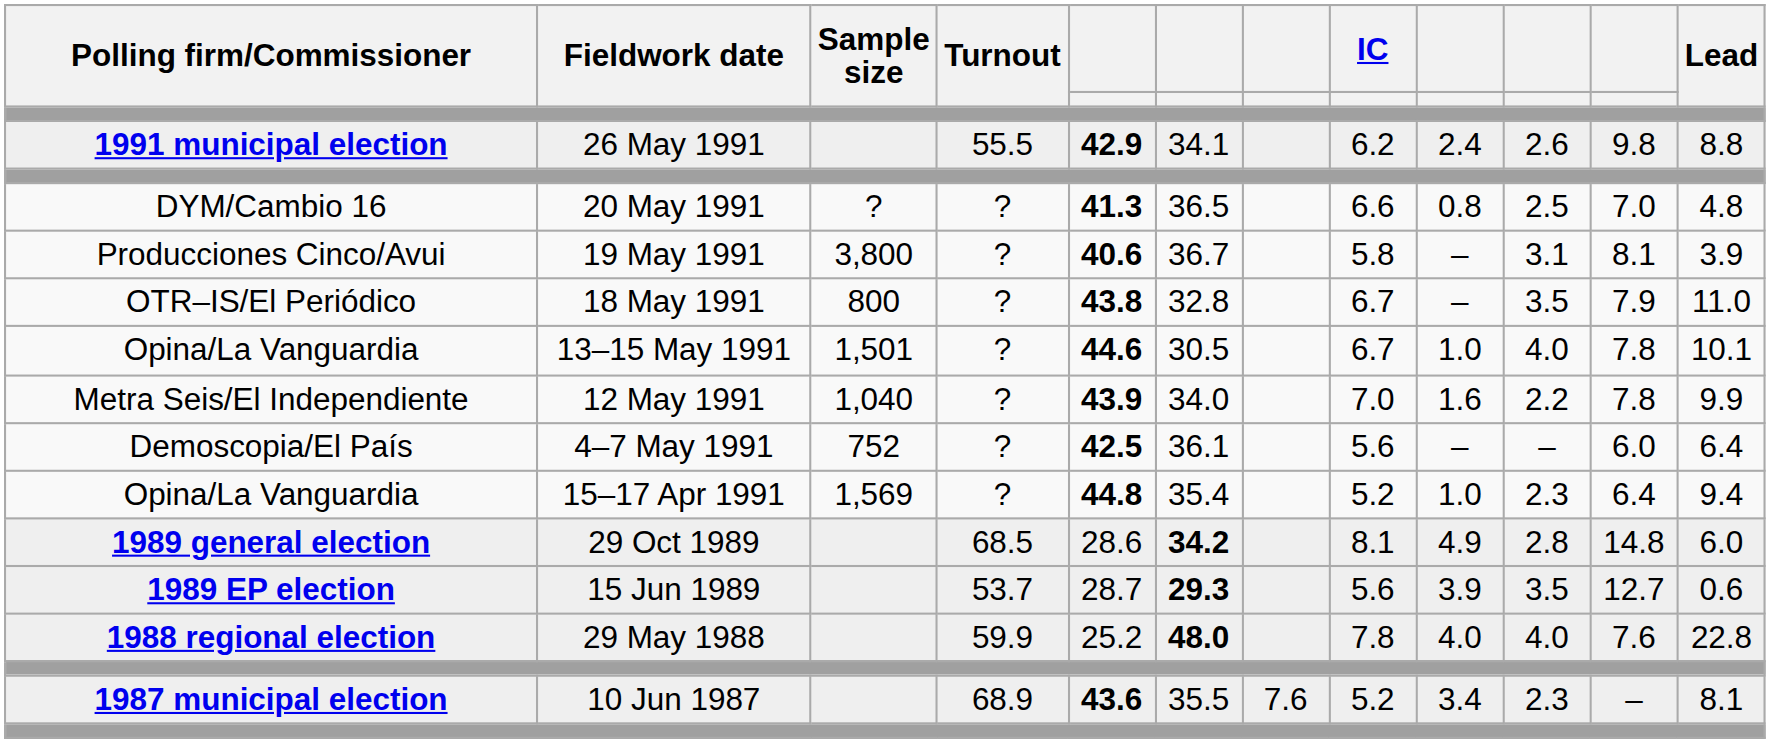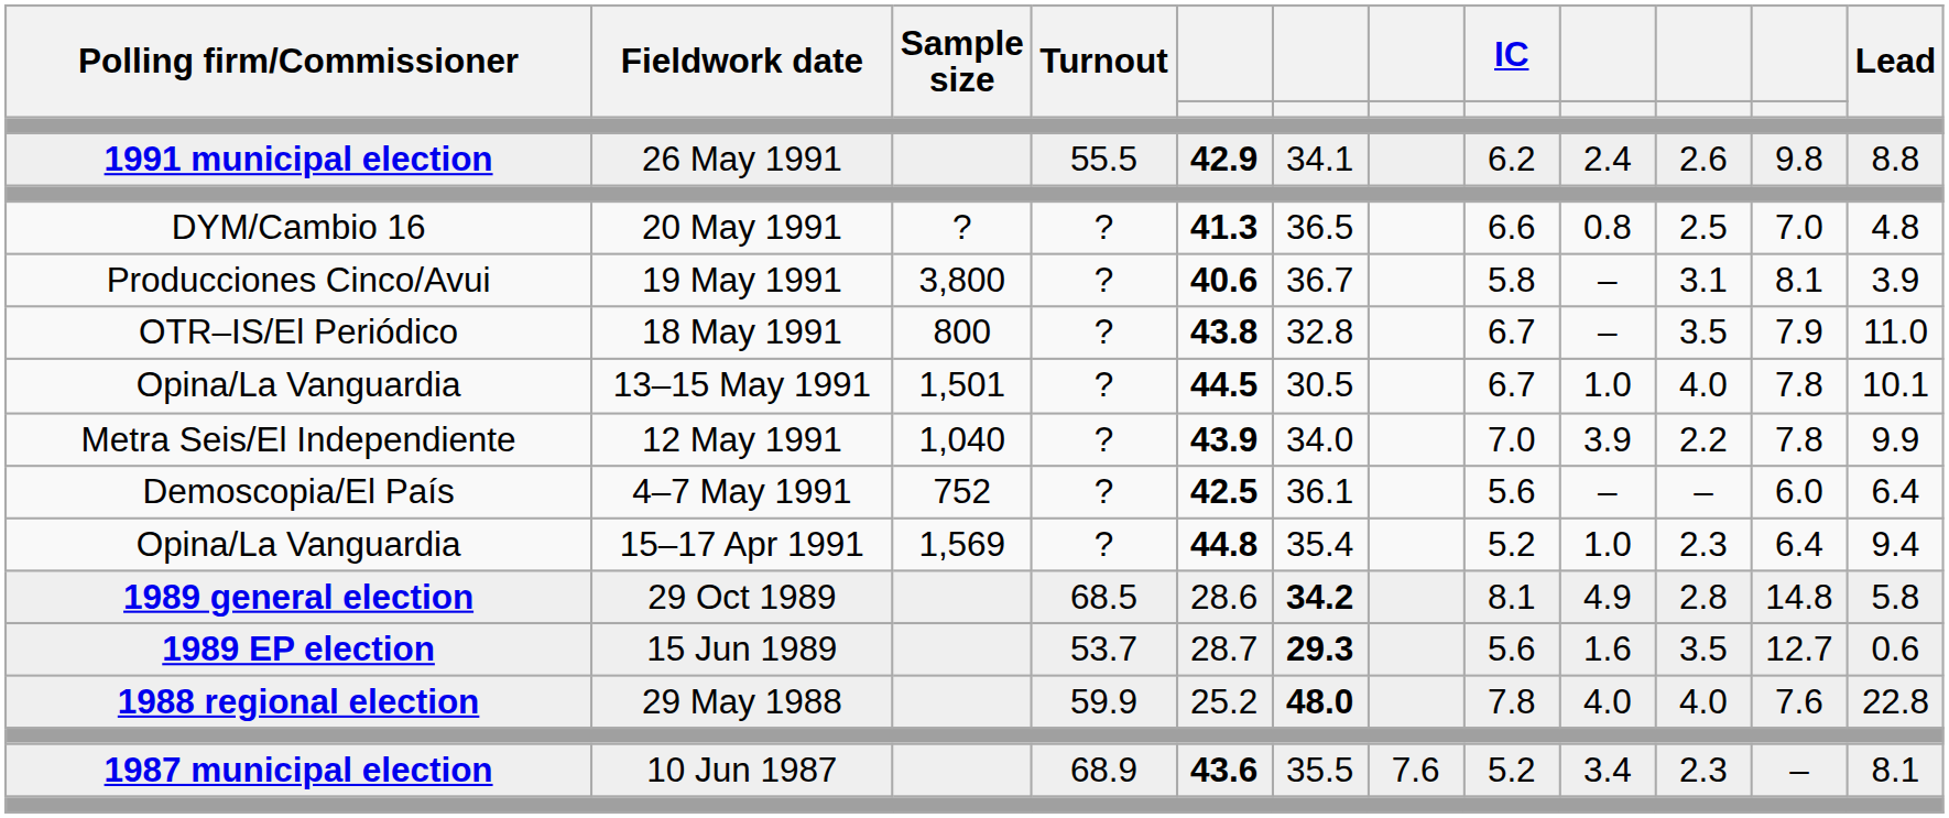13–15 May 1991 | column 5: 44.6 -> 44.5
12 May 1991 | column 9: 1.6 -> 3.9
29 Oct 1989 | Lead: 6.0 -> 5.8
15 Jun 1989 | column 9: 3.9 -> 1.6
